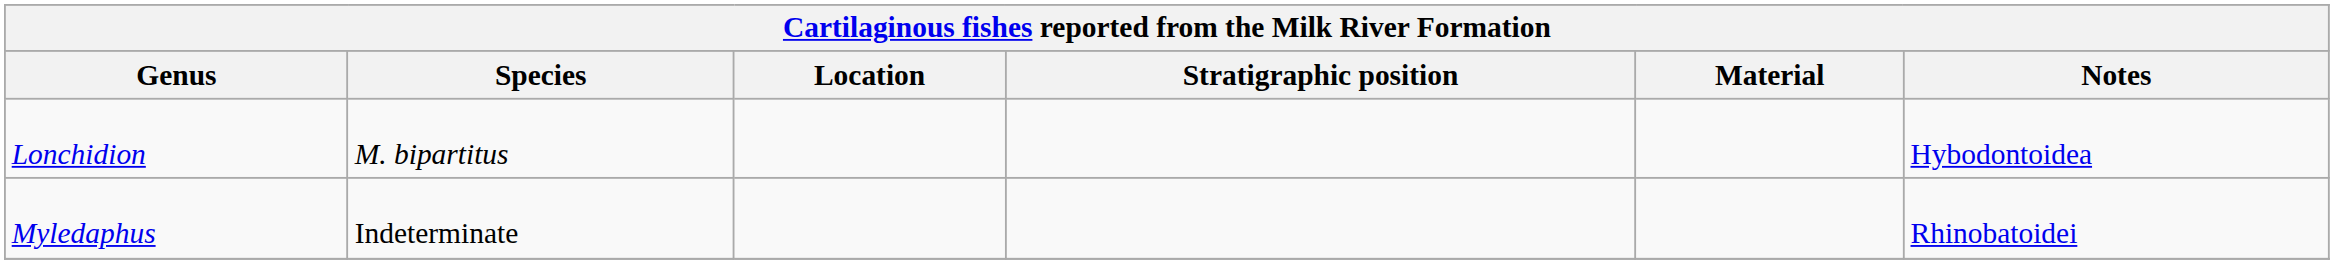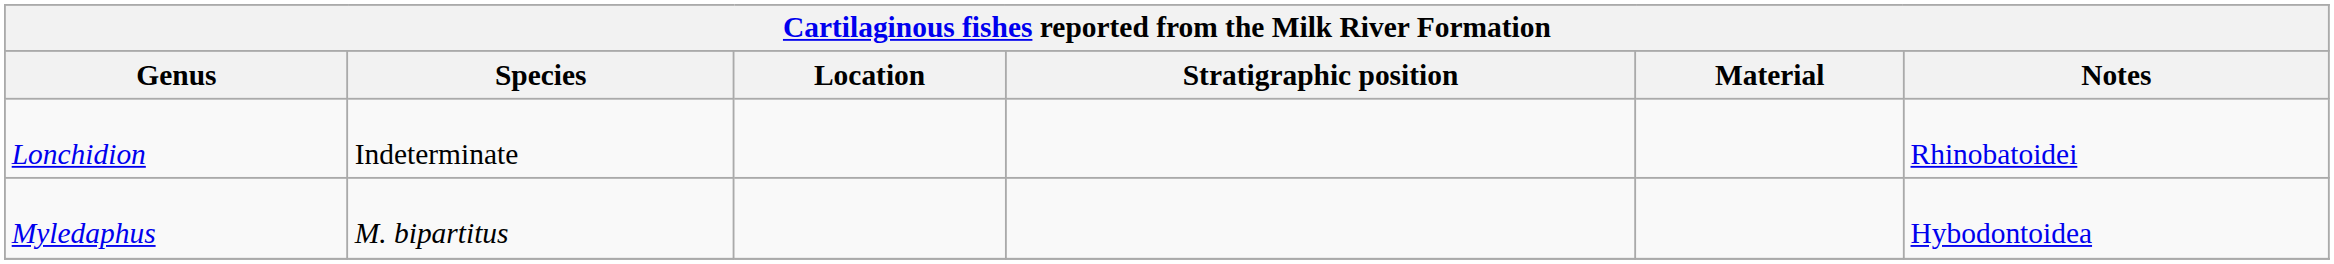Lonchidion | Species: M. bipartitus -> Indeterminate
Lonchidion | Notes: Hybodontoidea -> Rhinobatoidei
Myledaphus | Species: Indeterminate -> M. bipartitus
Myledaphus | Notes: Rhinobatoidei -> Hybodontoidea
